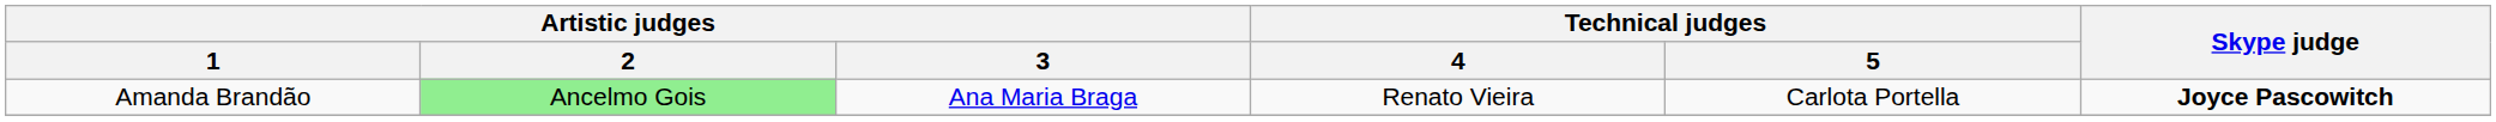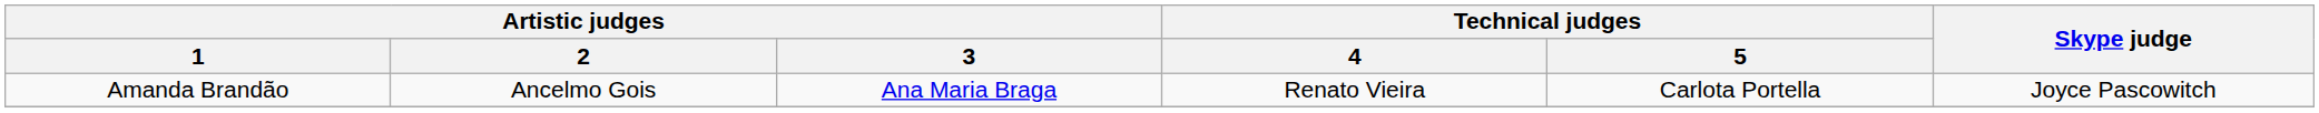Amanda Brandão | Artistic judges / 2: lightgreen background -> no background
Amanda Brandão | Skype judge: bold -> normal
